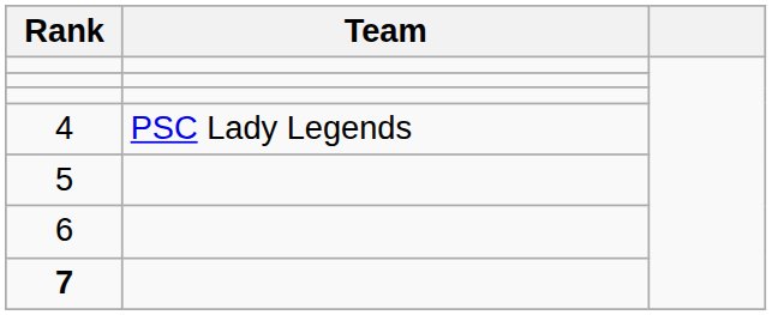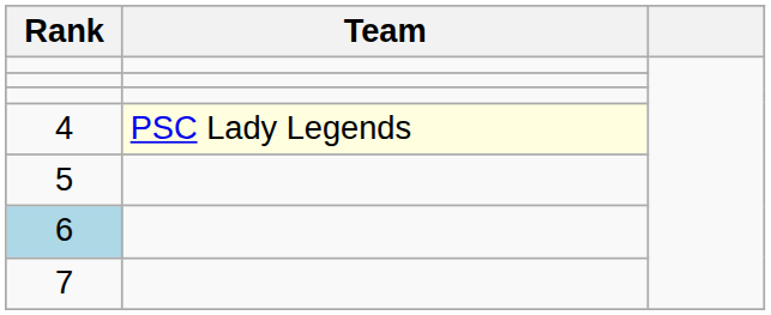4 | Team: no background -> lightyellow background
6 | Rank: no background -> lightblue background
7 | Rank: bold -> normal
